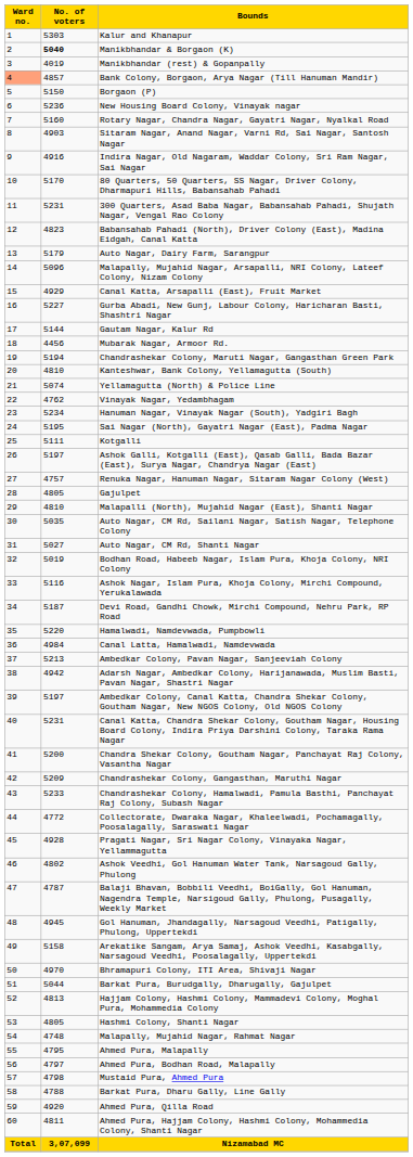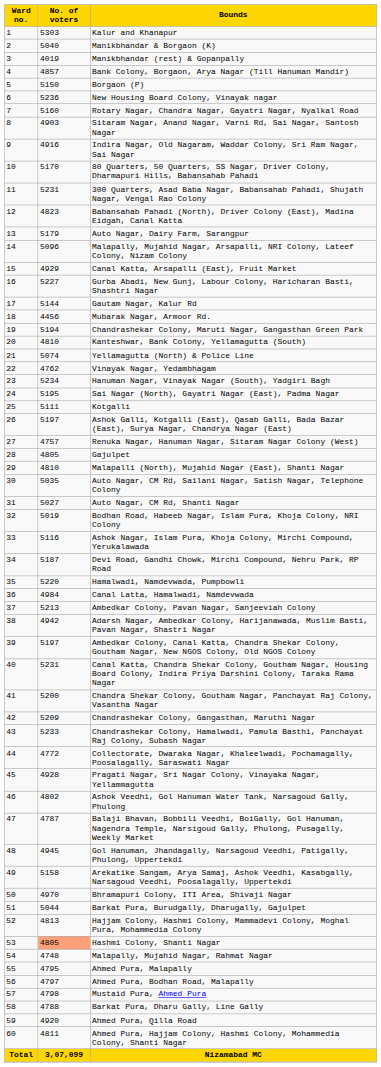Manikbhandar & Borgaon (K) | No. of voters: bold -> normal
Bank Colony, Borgaon, Arya Nagar (Till Hanuman Mandir) | Ward no.: lightsalmon background -> no background
Hashmi Colony, Shanti Nagar | No. of voters: no background -> lightsalmon background
